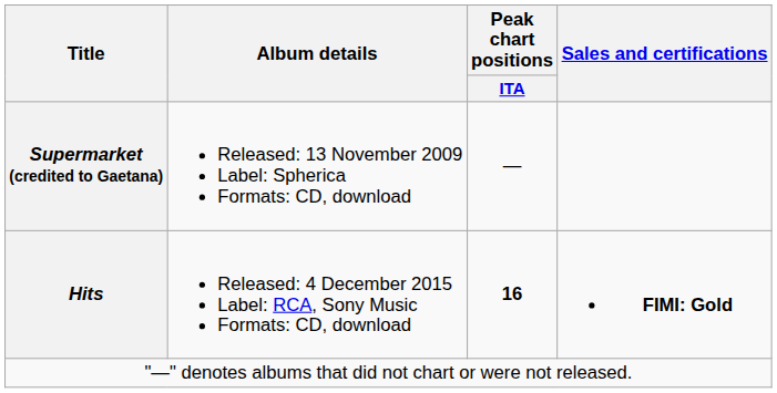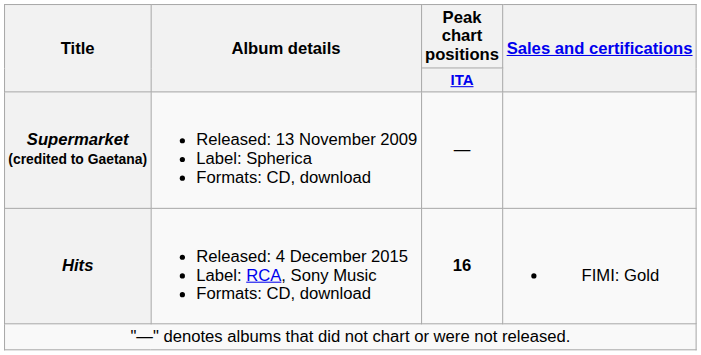Hits | Sales and certifications: bold -> normal
